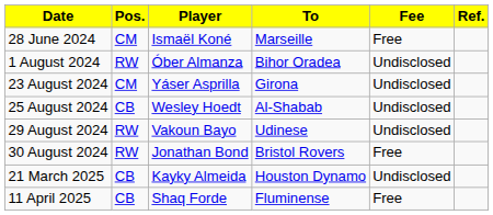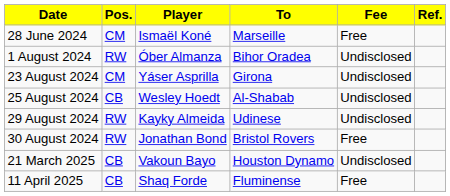29 August 2024 | Player: Vakoun Bayo -> Kayky Almeida
21 March 2025 | Player: Kayky Almeida -> Vakoun Bayo
